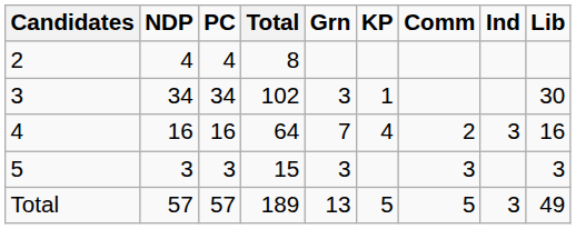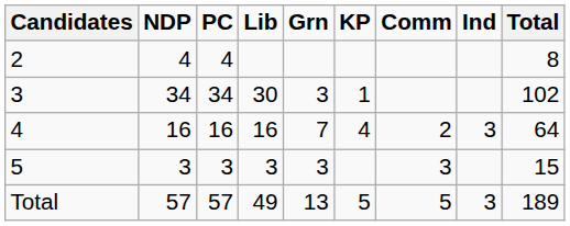columns swapped: Lib <-> Total
